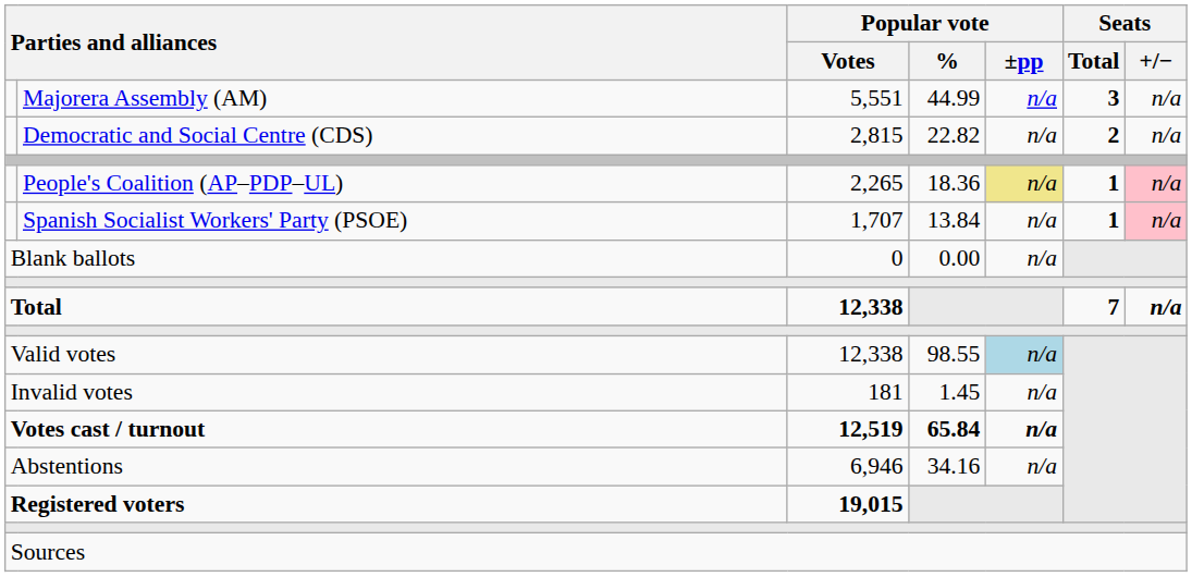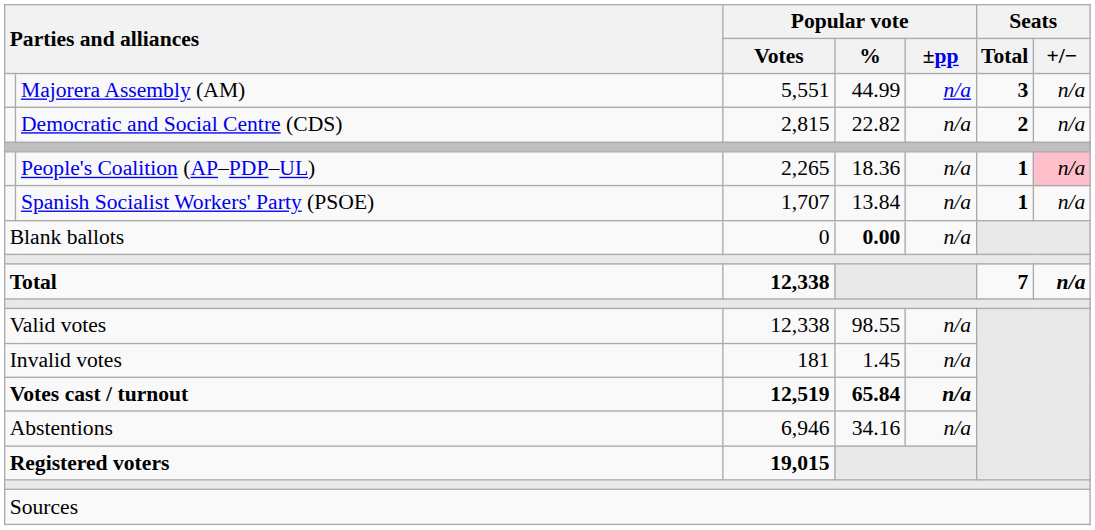People's Coalition (AP–PDP–UL) | Popular vote / ±pp: khaki background -> no background
Spanish Socialist Workers' Party (PSOE) | Seats / +/−: pink background -> no background
Blank ballots | Popular vote / %: normal -> bold
Valid votes | Popular vote / ±pp: lightblue background -> no background
